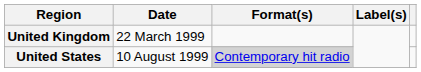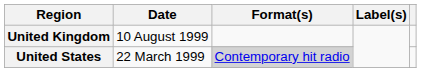United Kingdom | Date: 22 March 1999 -> 10 August 1999
United States | Date: 10 August 1999 -> 22 March 1999
